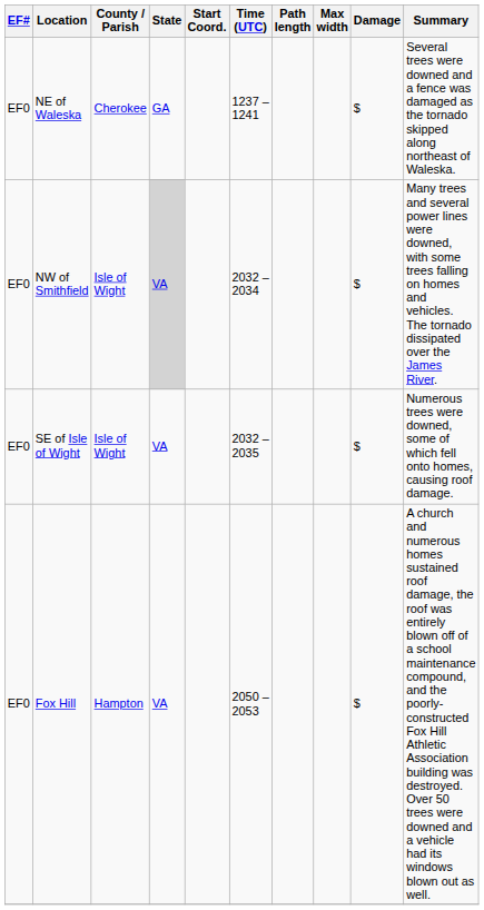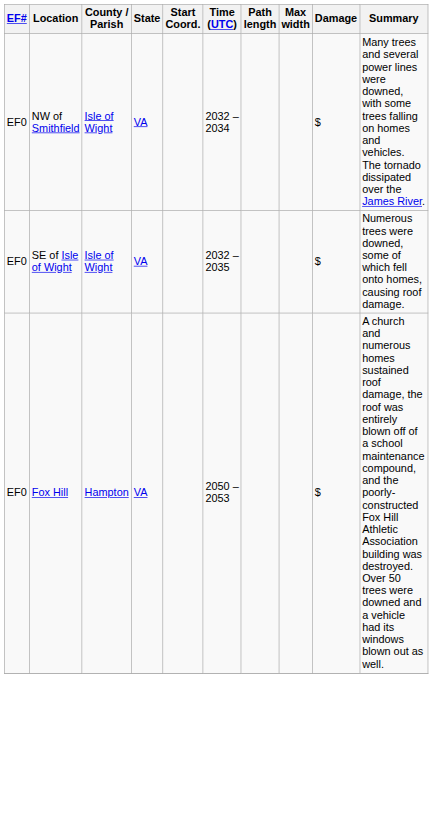- row: EF0 | NE of Waleska | Cherokee | GA | 1237 – 1241 | $ | Several trees were downed and a fence was damaged as the tornado skipped along northeast of Waleska.
NW of Smithfield | State: lightgrey background -> no background
